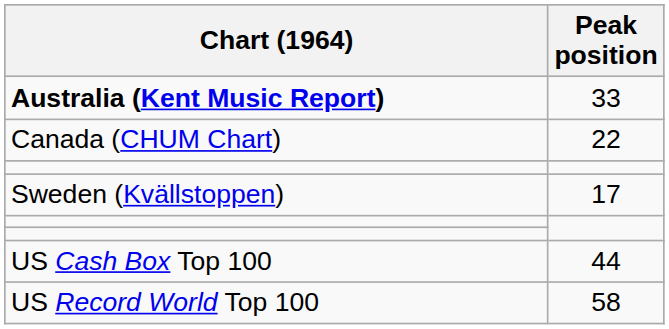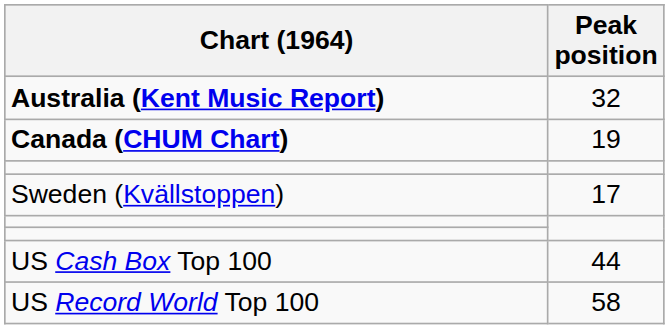row 2 | Peak position: 33 -> 32
row 3 | Chart (1964): normal -> bold
row 3 | Peak position: 22 -> 19
